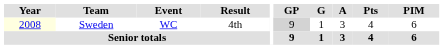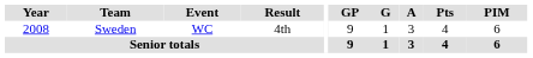Sweden | Year: lightyellow background -> no background
Sweden | GP: lightgrey background -> no background
